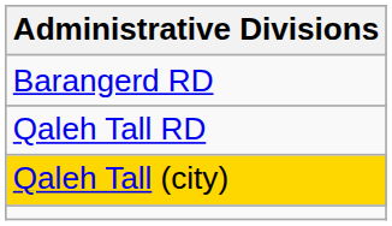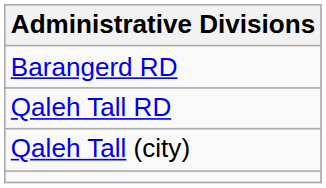row 4 | column 1: gold background -> no background
